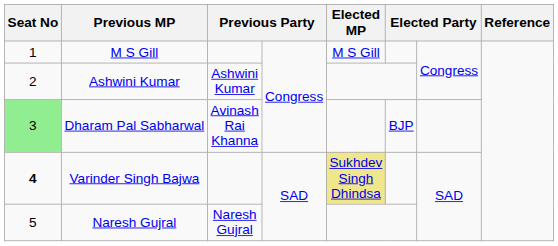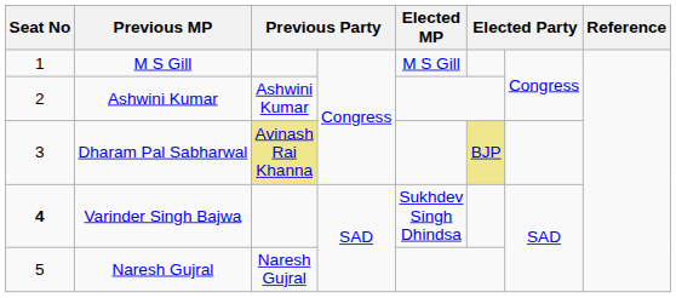Dharam Pal Sabharwal | Seat No: lightgreen background -> no background
Dharam Pal Sabharwal | column 3: no background -> khaki background
Dharam Pal Sabharwal | column 6: no background -> khaki background
Varinder Singh Bajwa | Elected MP: khaki background -> no background
